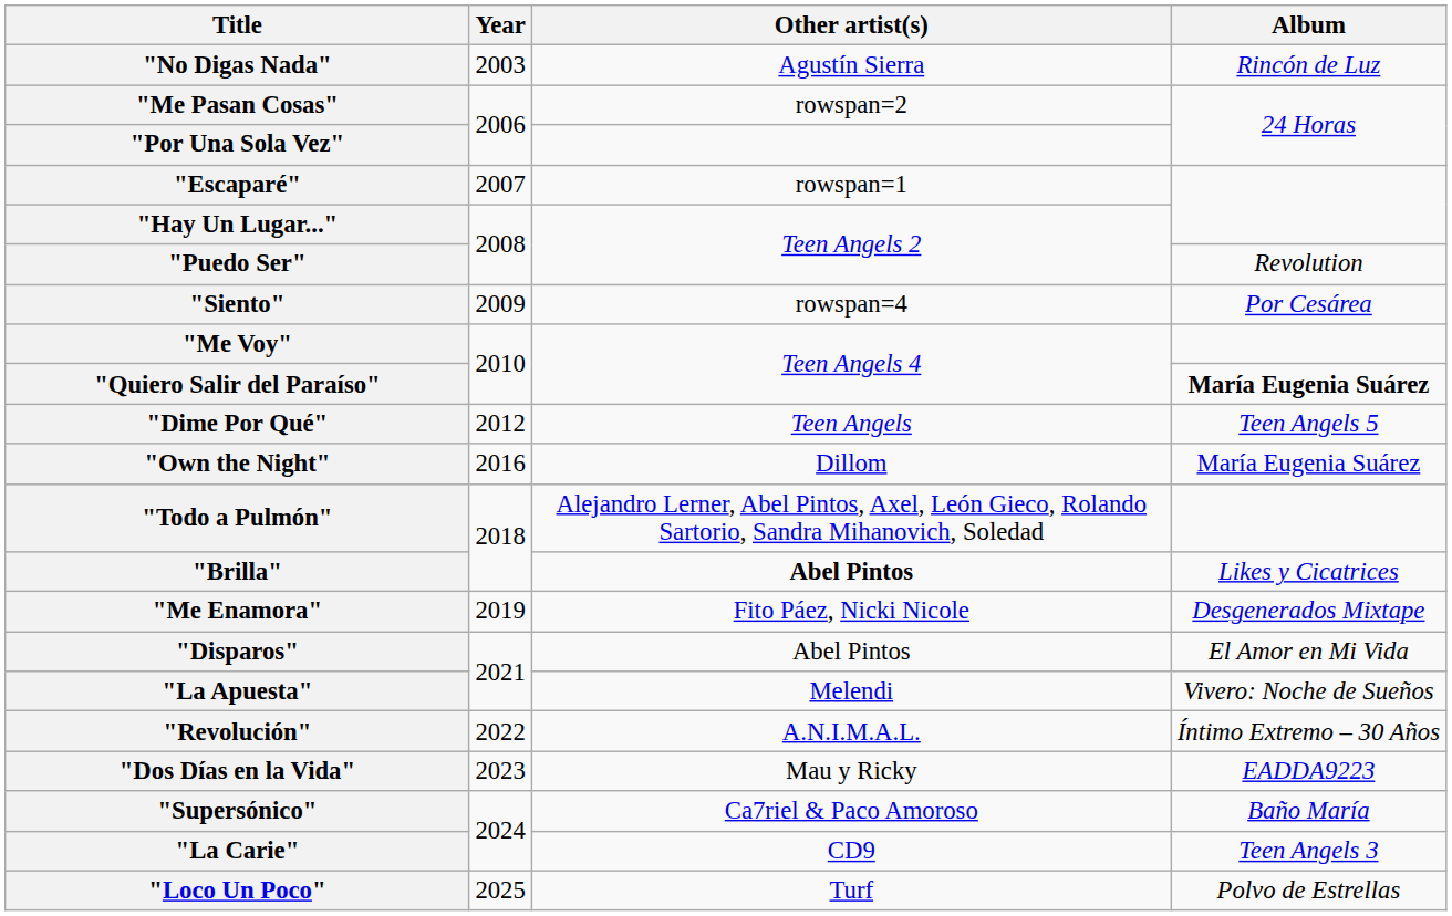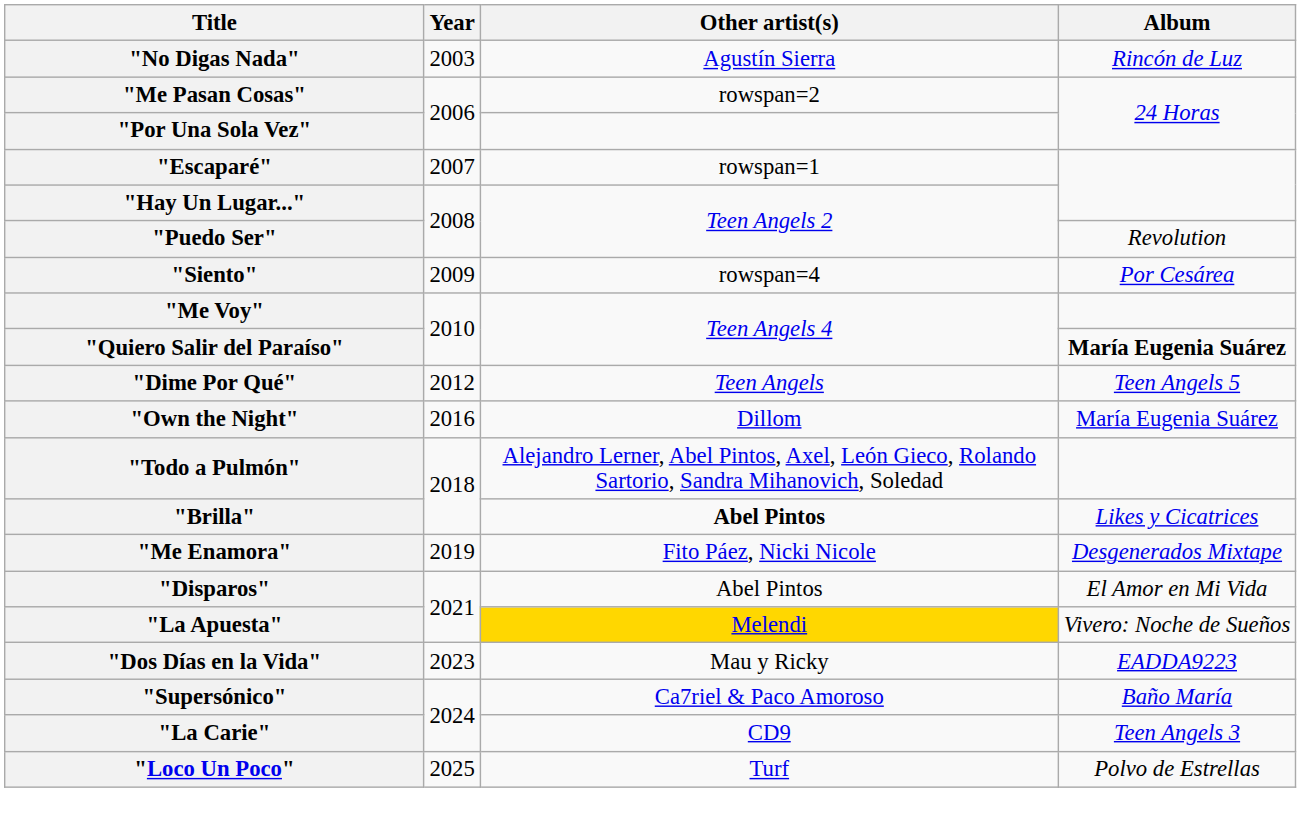"La Apuesta" | Other artist(s): no background -> gold background
- row: "Revolución" | 2022 | A.N.I.M.A.L. | Íntimo Extremo – 30 Años
